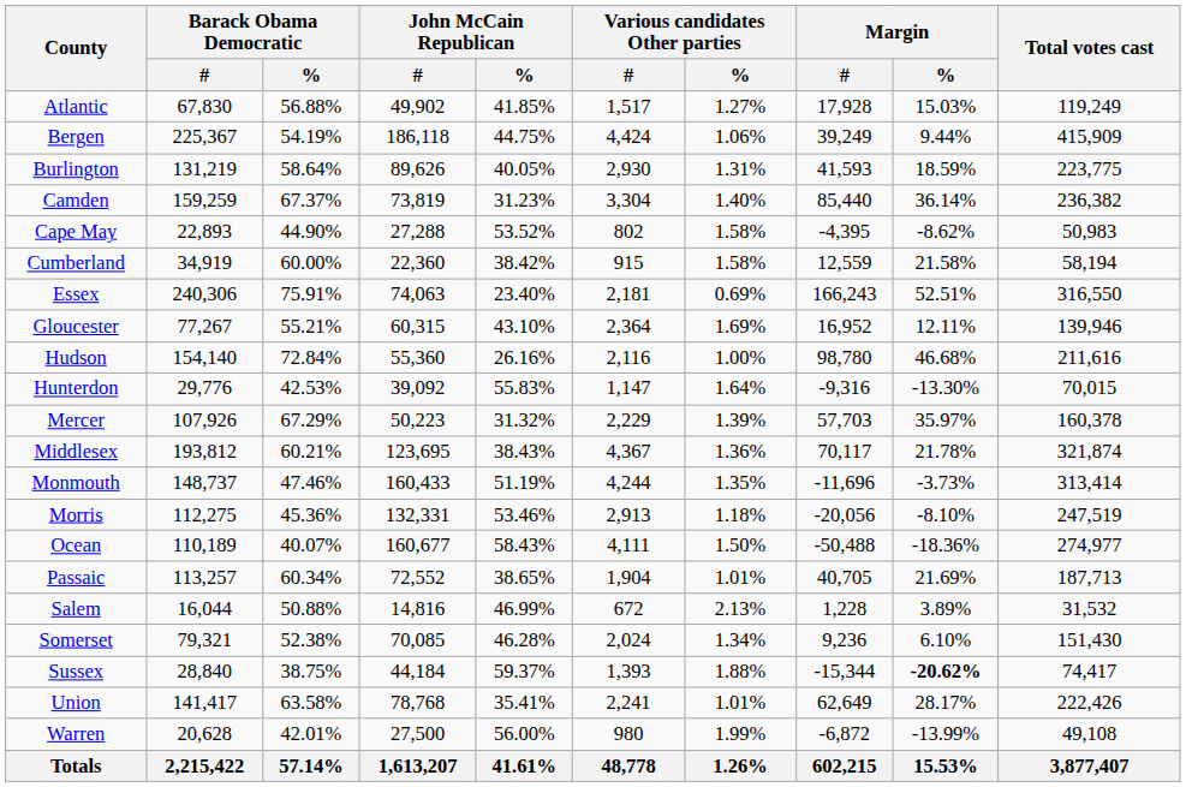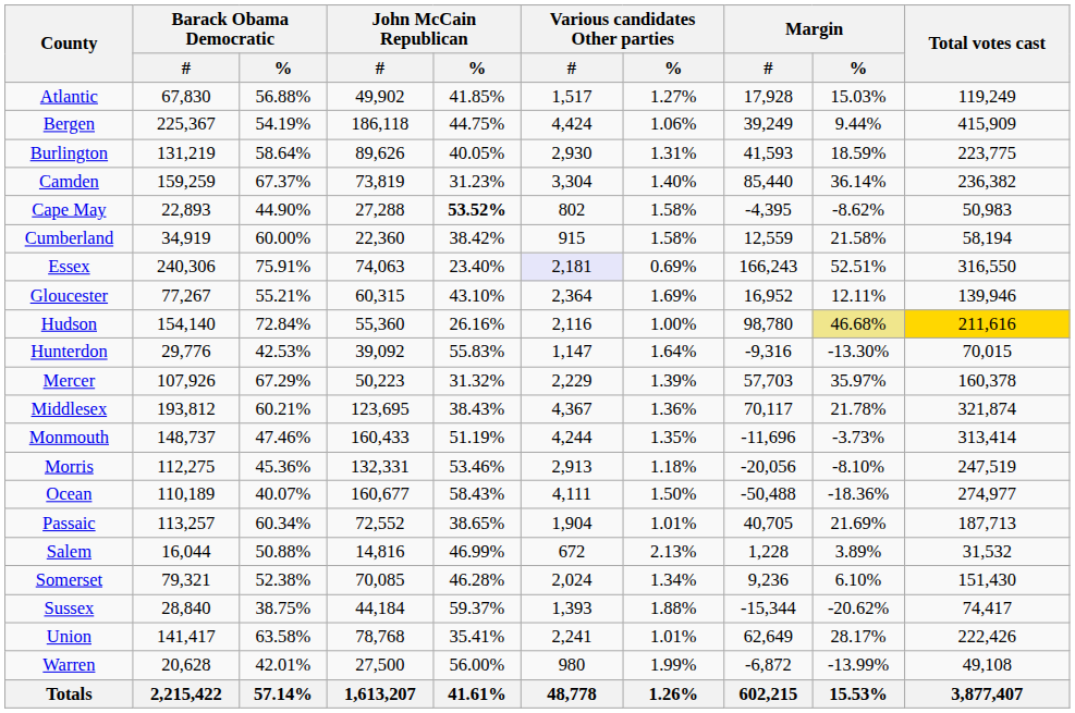Cape May | John McCain Republican / %: normal -> bold
Essex | Various candidates Other parties / #: no background -> lavender background
Hudson | Margin / %: no background -> khaki background
Hudson | Total votes cast: no background -> gold background
Sussex | Margin / %: bold -> normal
